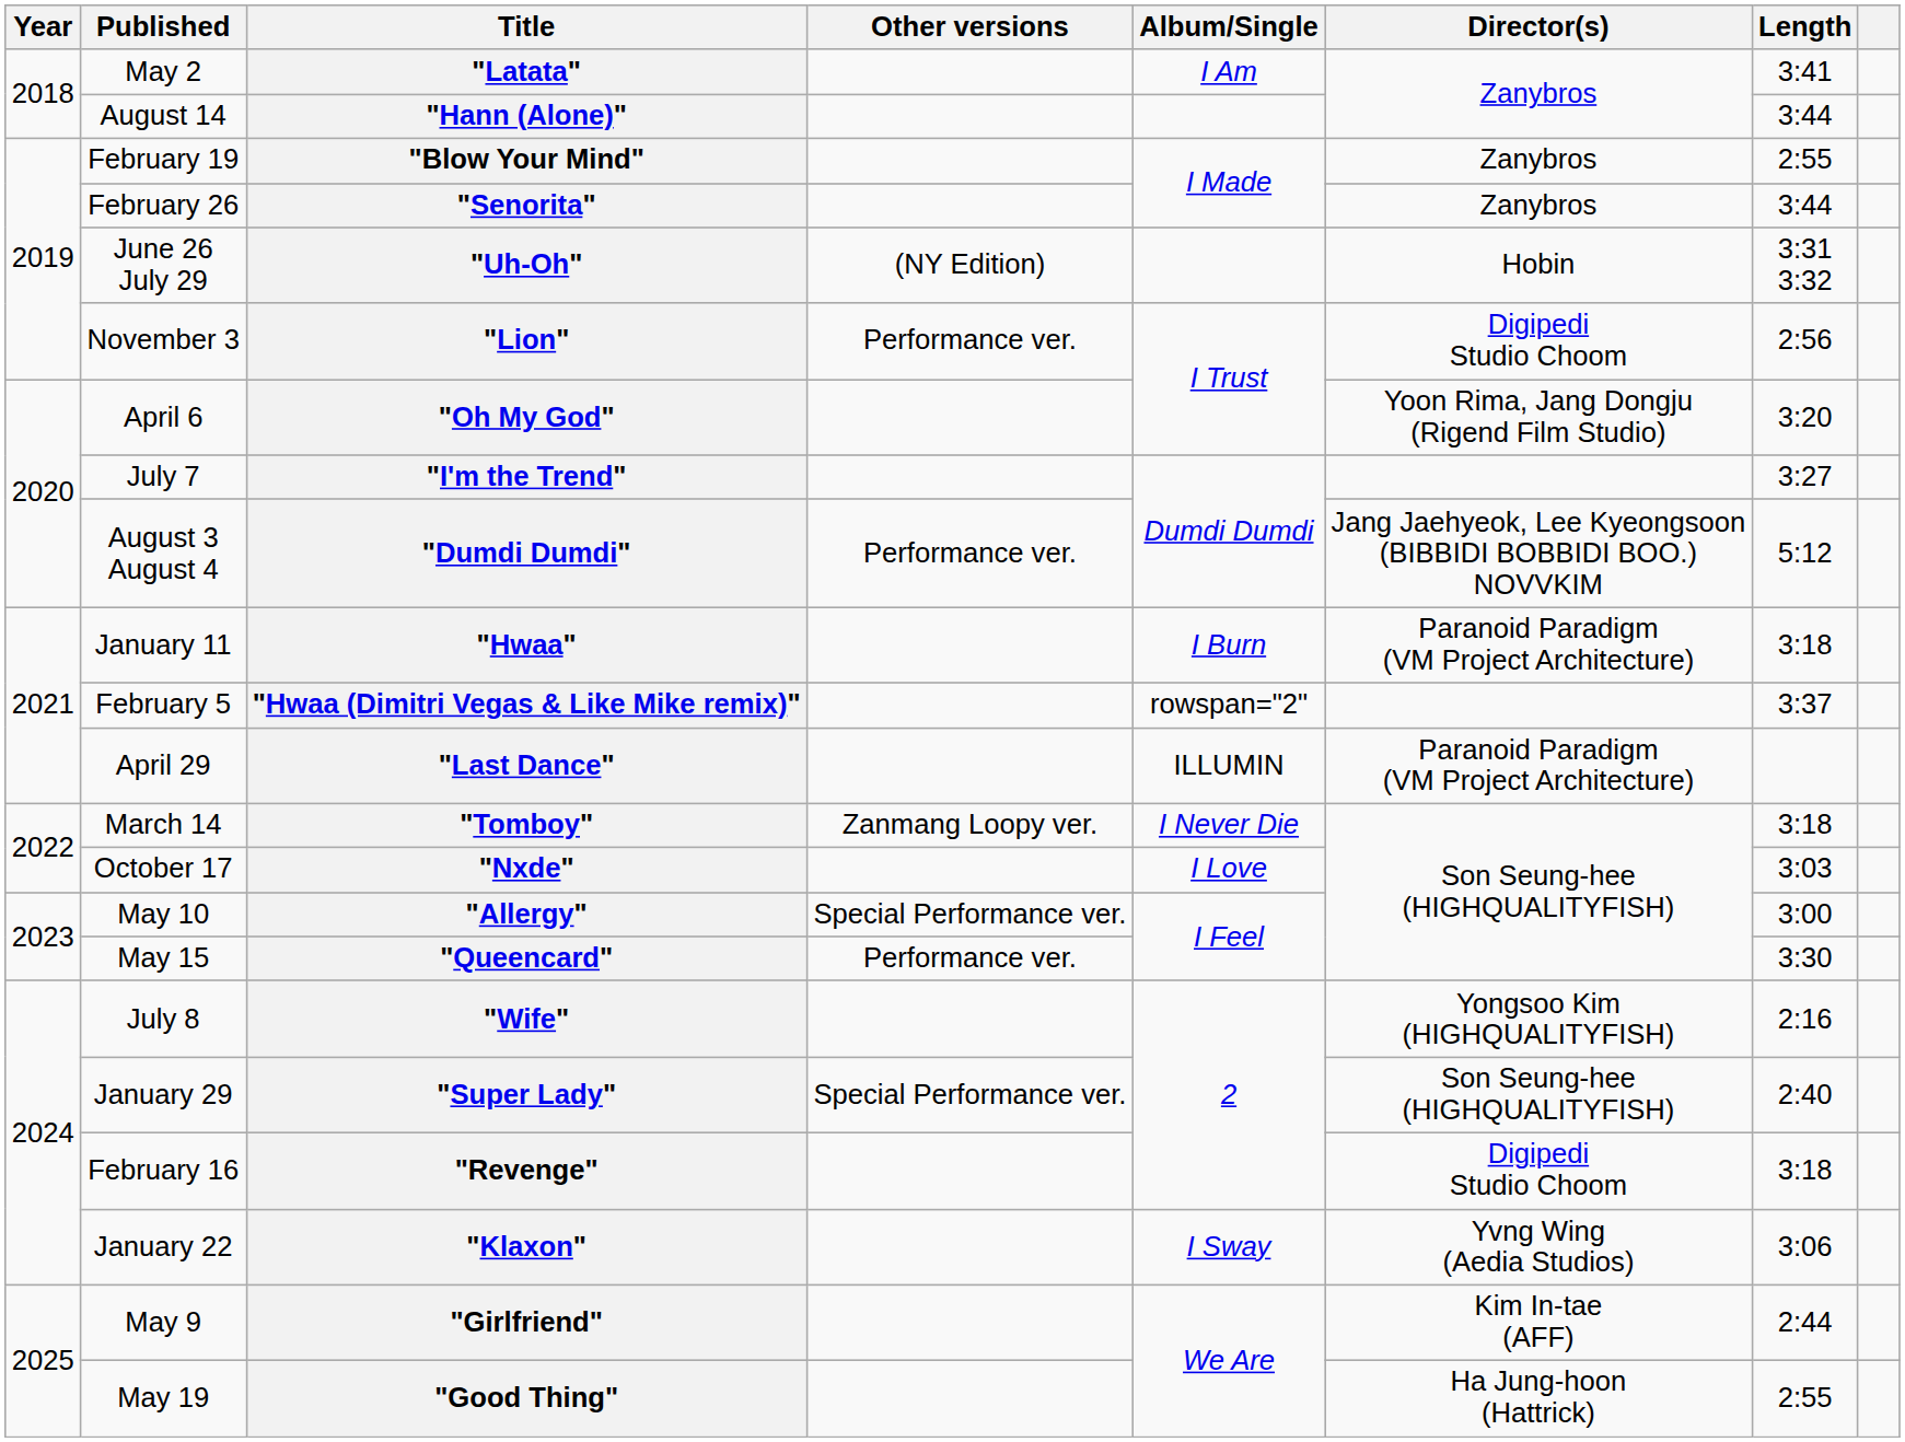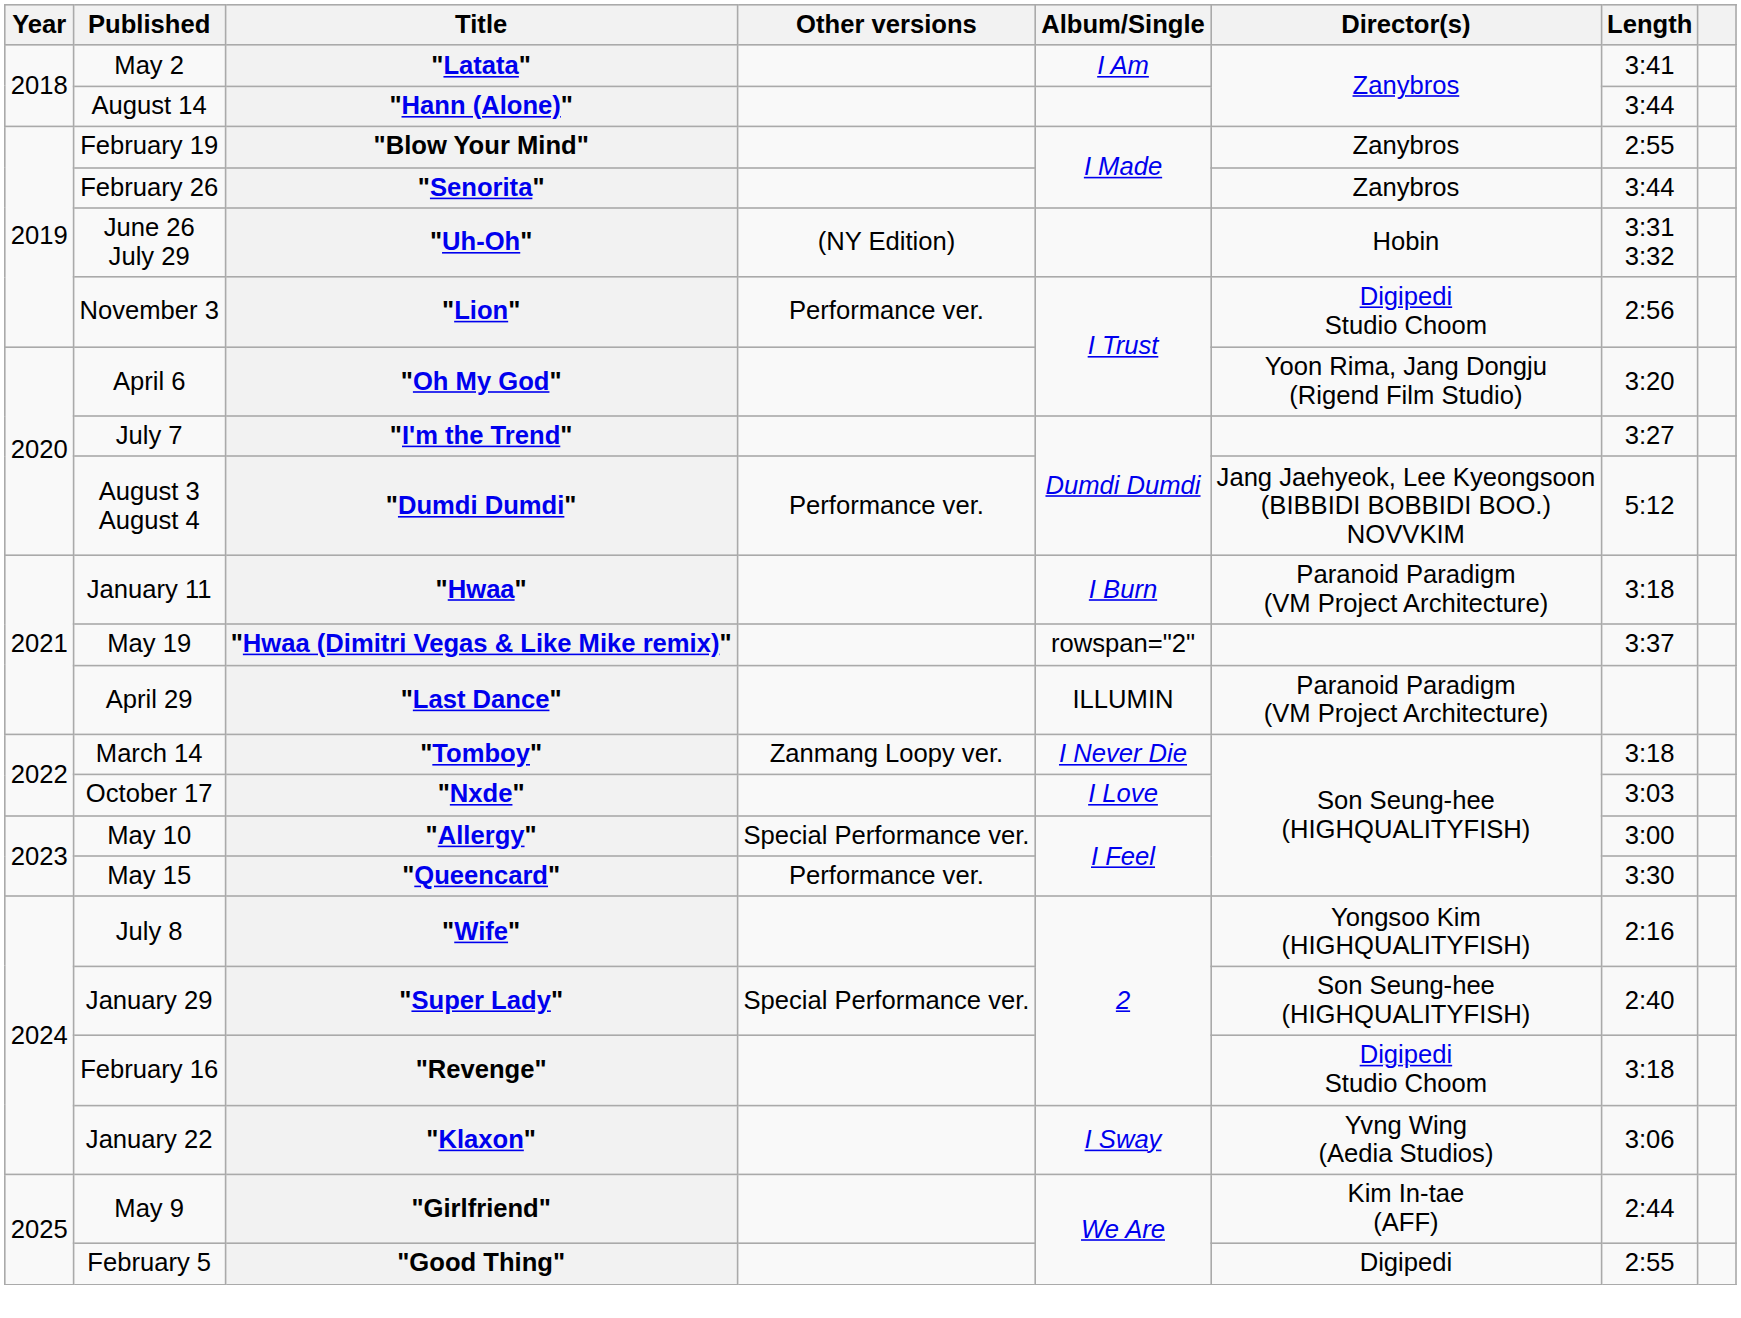"Hwaa (Dimitri Vegas & Like Mike remix)" | Published: February 5 -> May 19
"Good Thing" | Published: May 19 -> February 5
"Good Thing" | Director(s): Ha Jung-hoon (Hattrick) -> Digipedi
